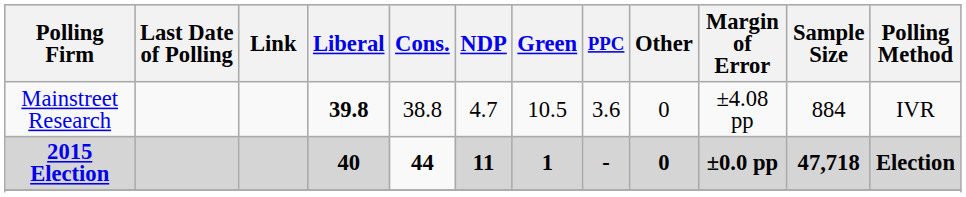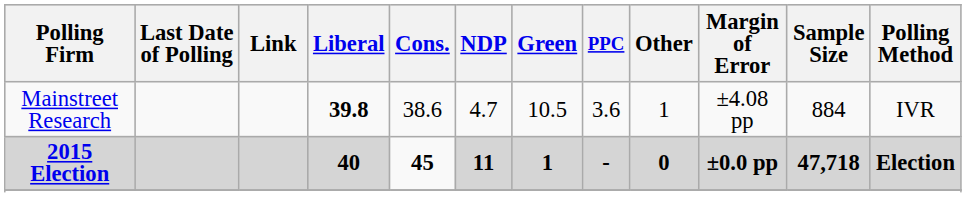Mainstreet Research | Cons.: 38.8 -> 38.6
Mainstreet Research | Other: 0 -> 1
2015 Election | Cons.: 44 -> 45
